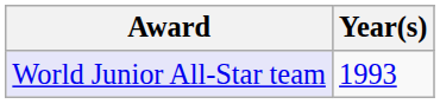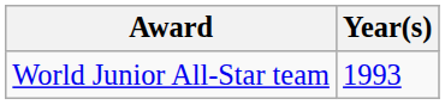row 2 | Award: lavender background -> no background
